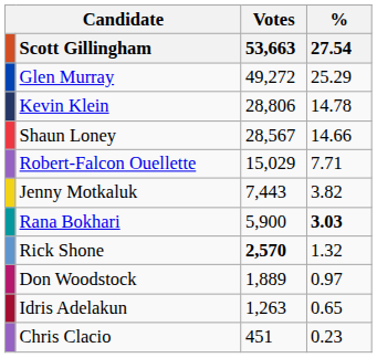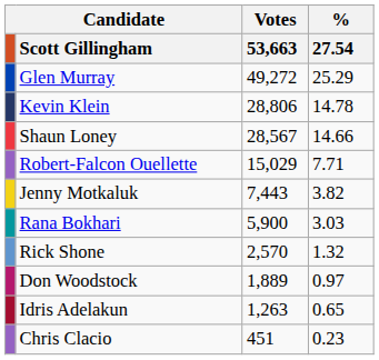Rana Bokhari | %: bold -> normal
Rick Shone | Votes: bold -> normal
